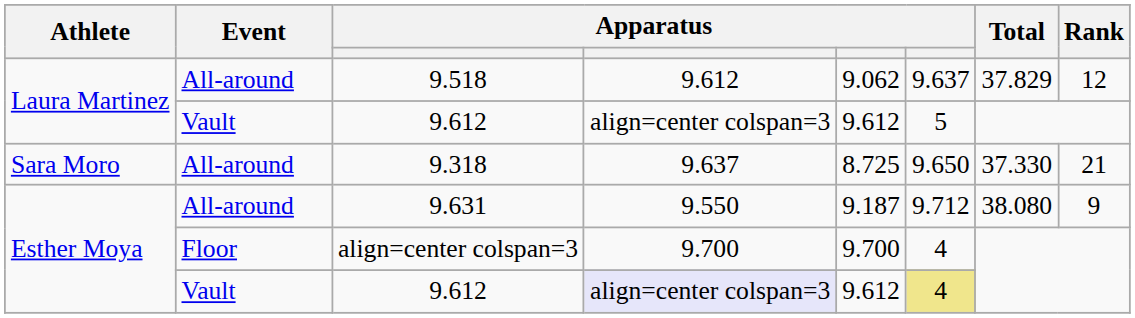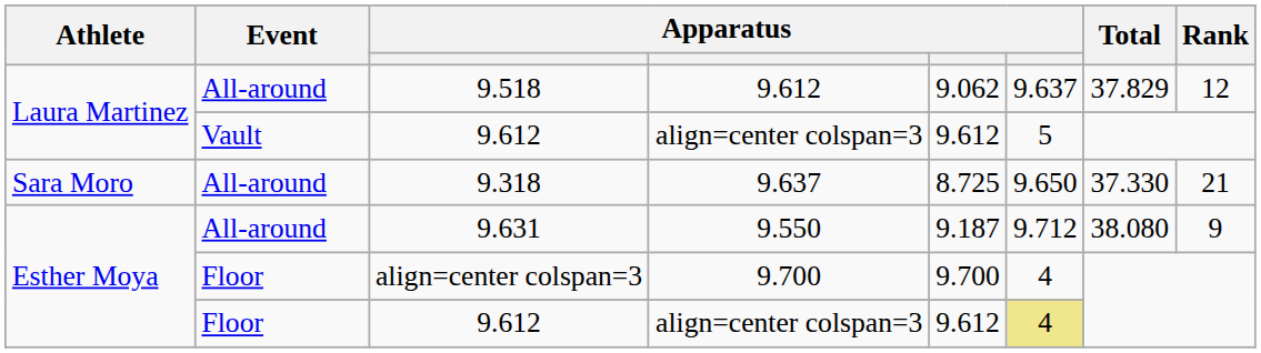Esther Moya / 9.612 | Event: Vault -> Floor
Esther Moya / 9.612 | column 4: lavender background -> no background
